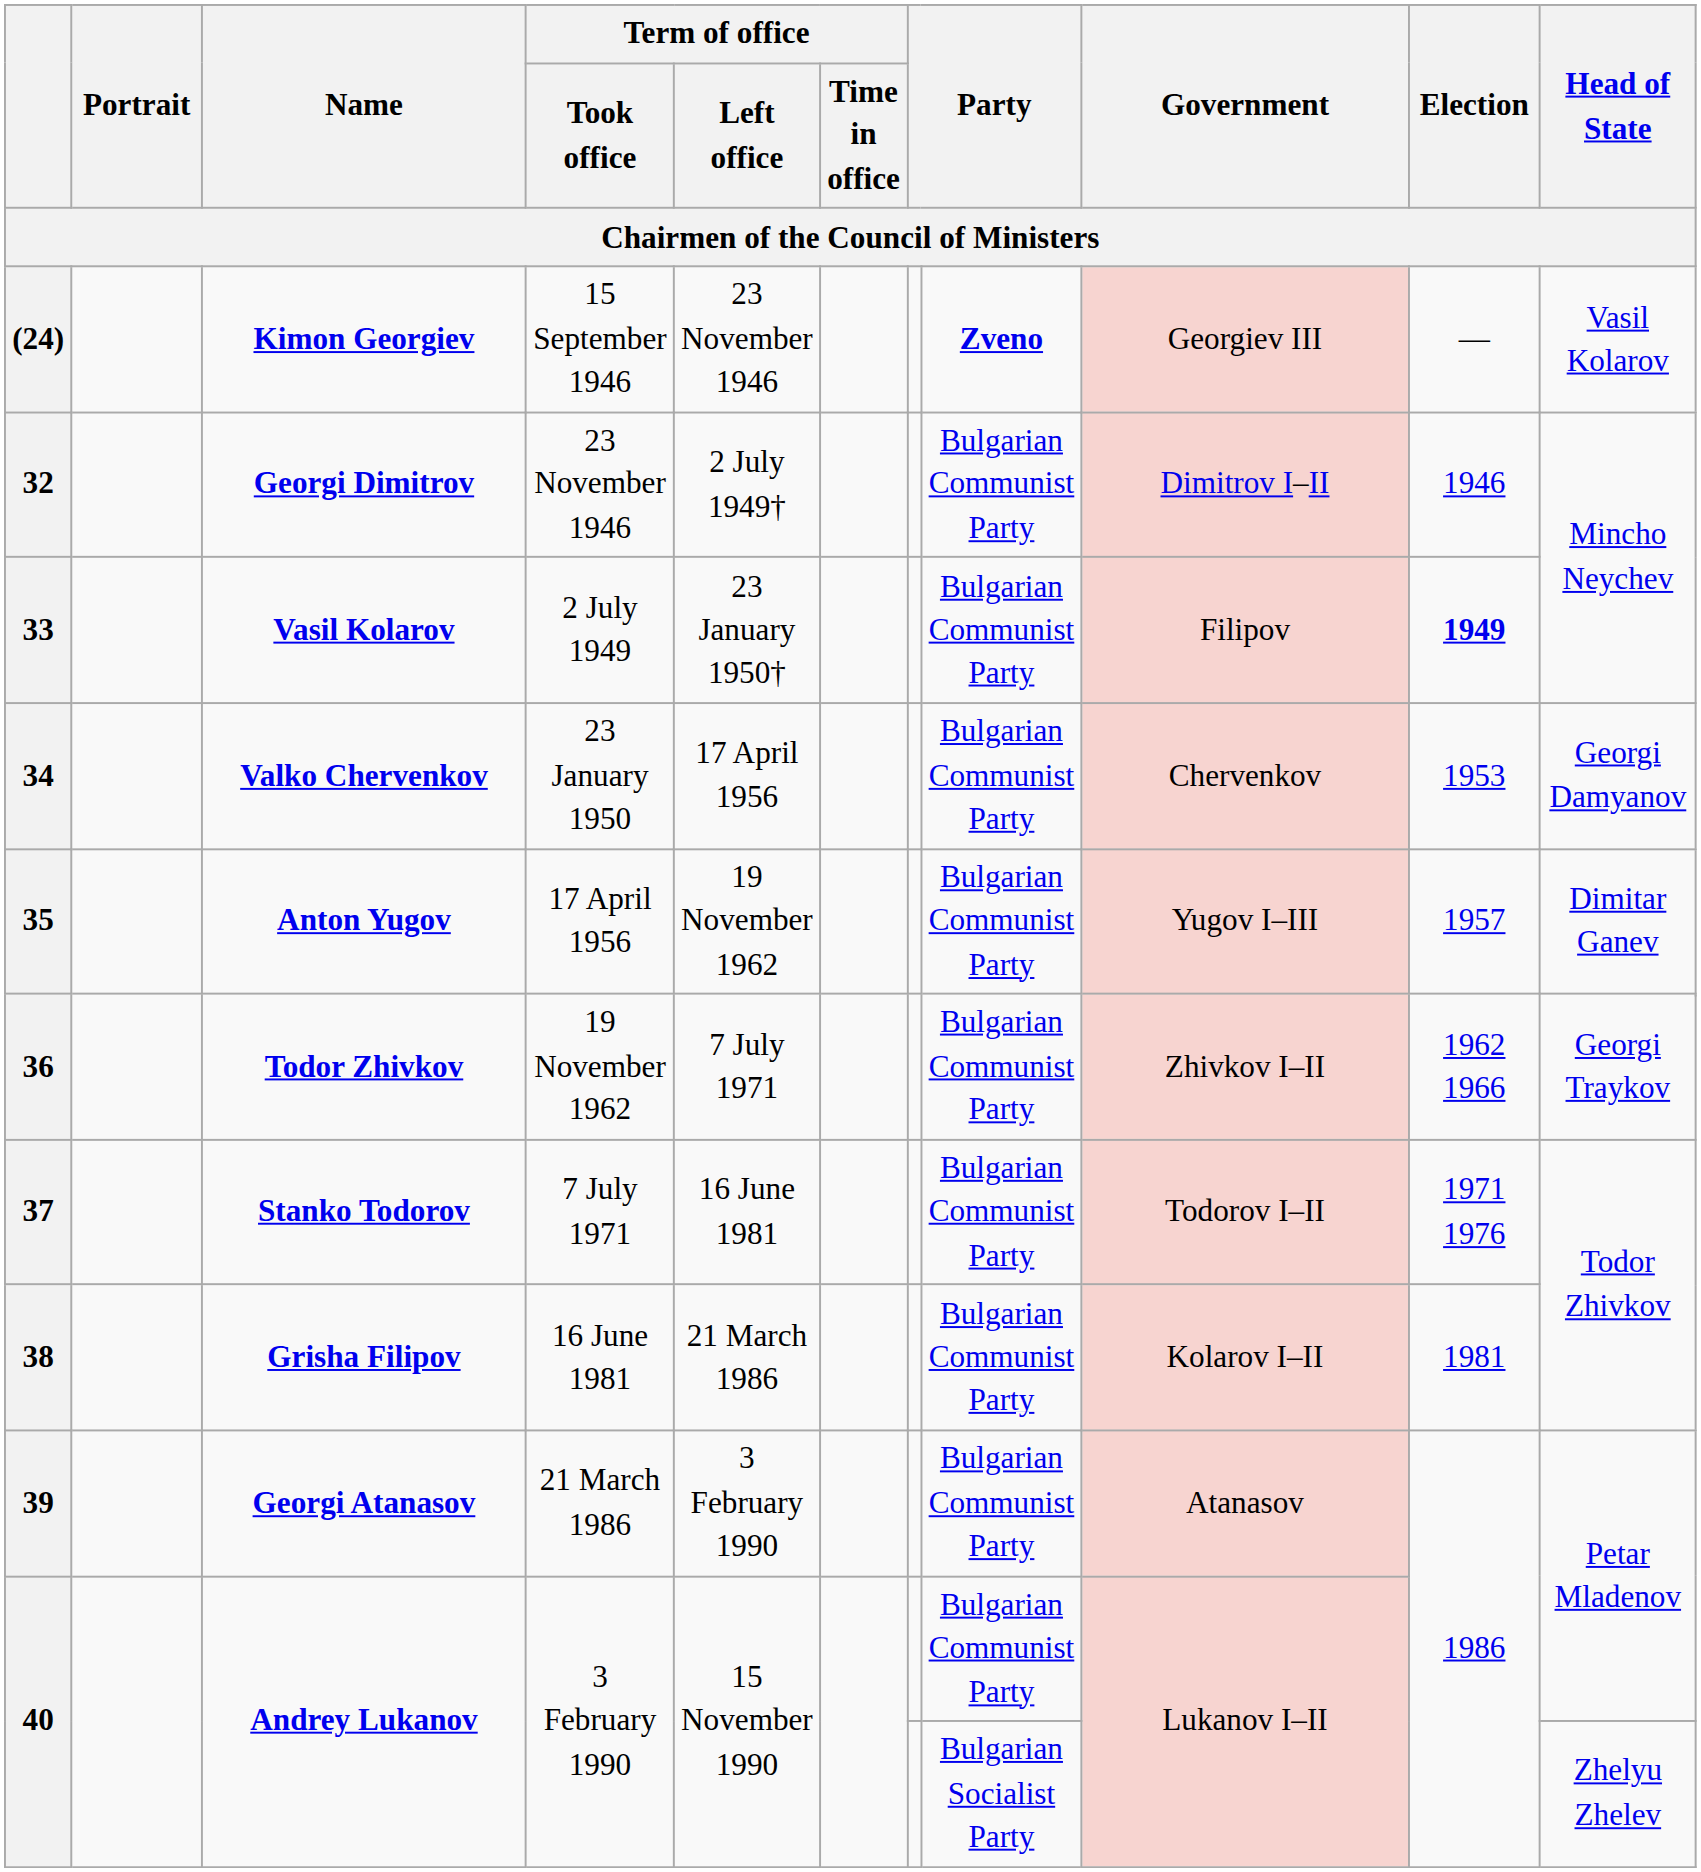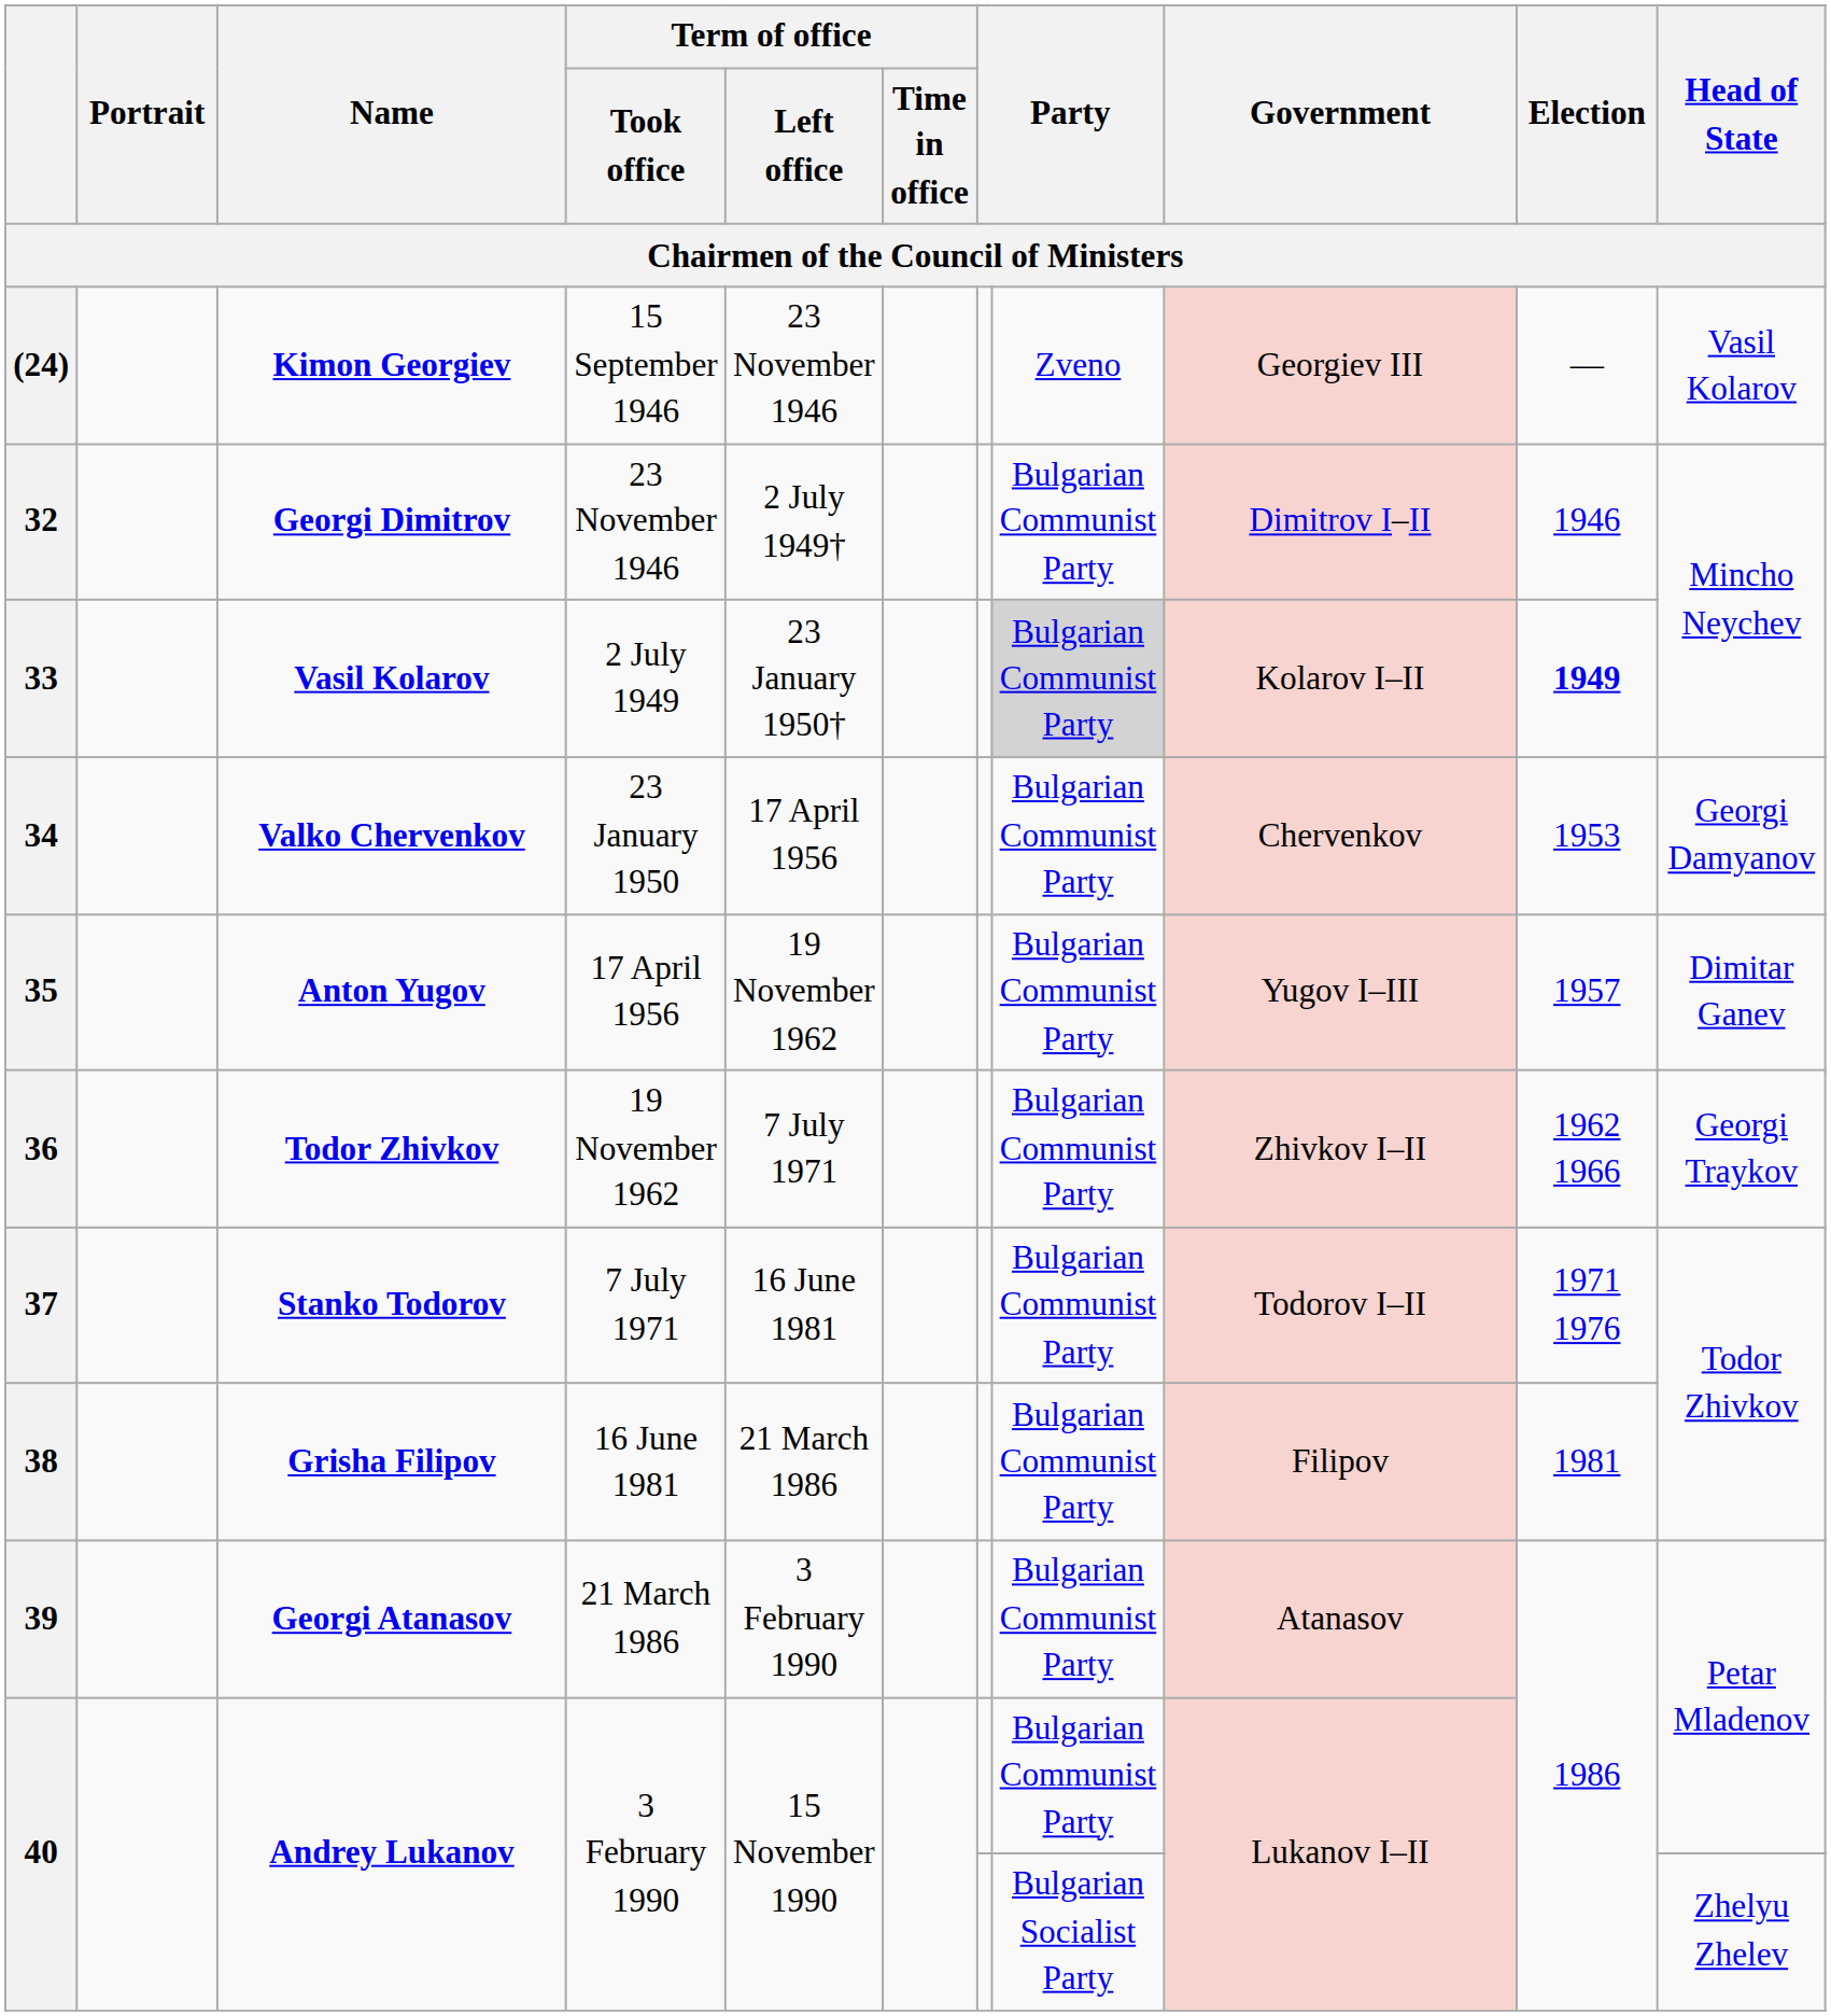(24) | column 8: bold -> normal
33 | column 8: no background -> lightgrey background
33 | Government: Filipov -> Kolarov I–II
38 | Government: Kolarov I–II -> Filipov
